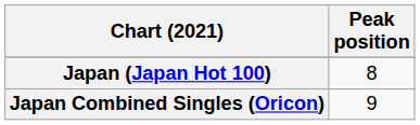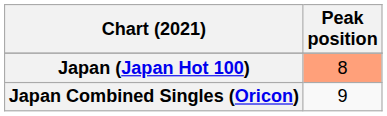Japan (Japan Hot 100) | Peak position: no background -> lightsalmon background
